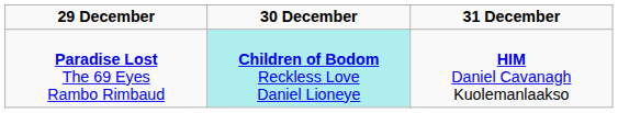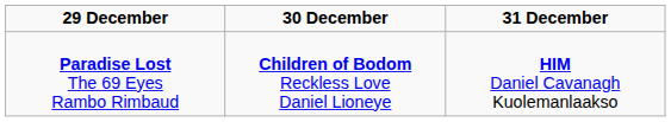Paradise Lost The 69 Eyes Rambo Rimbaud | column 2: paleturquoise background -> no background
